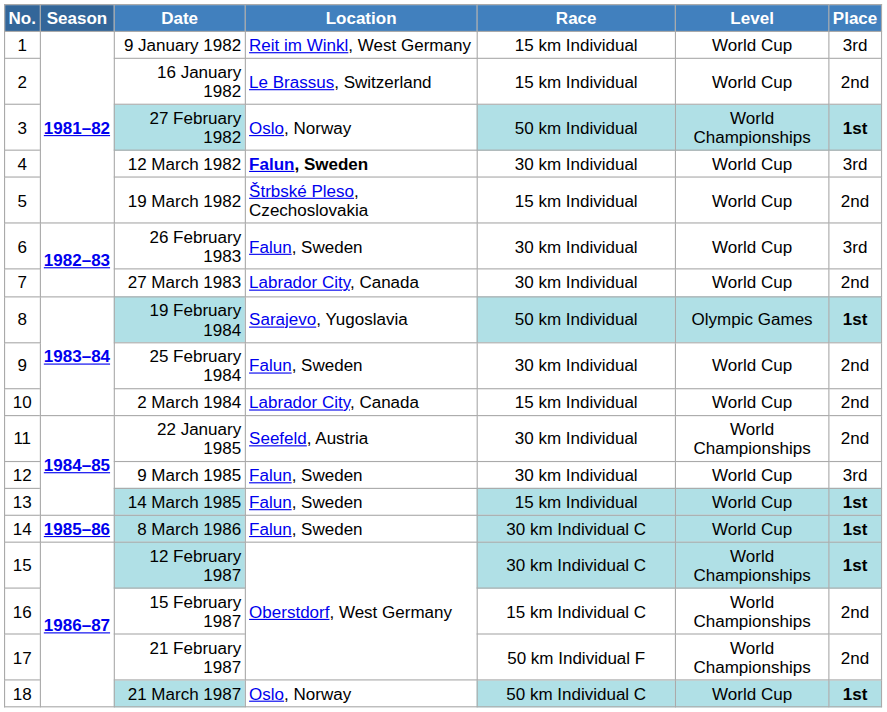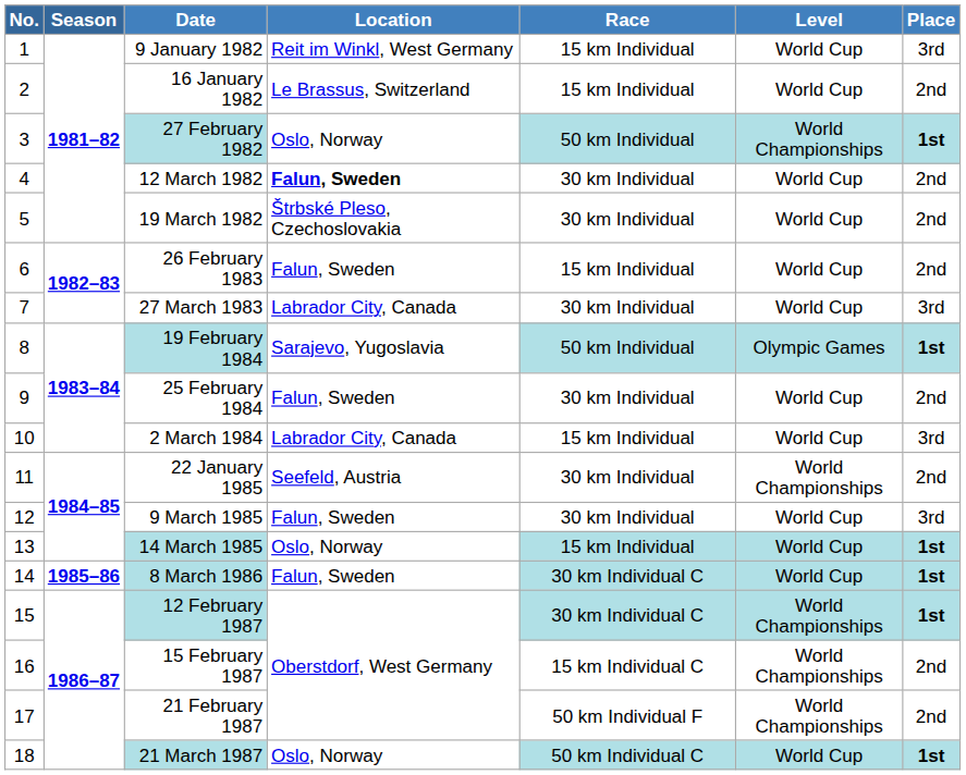12 March 1982 | Place: 3rd -> 2nd
19 March 1982 | Race: 15 km Individual -> 30 km Individual
26 February 1983 | Race: 30 km Individual -> 15 km Individual
26 February 1983 | Place: 3rd -> 2nd
27 March 1983 | Place: 2nd -> 3rd
2 March 1984 | Place: 2nd -> 3rd
14 March 1985 | Location: Falun, Sweden -> Oslo, Norway
